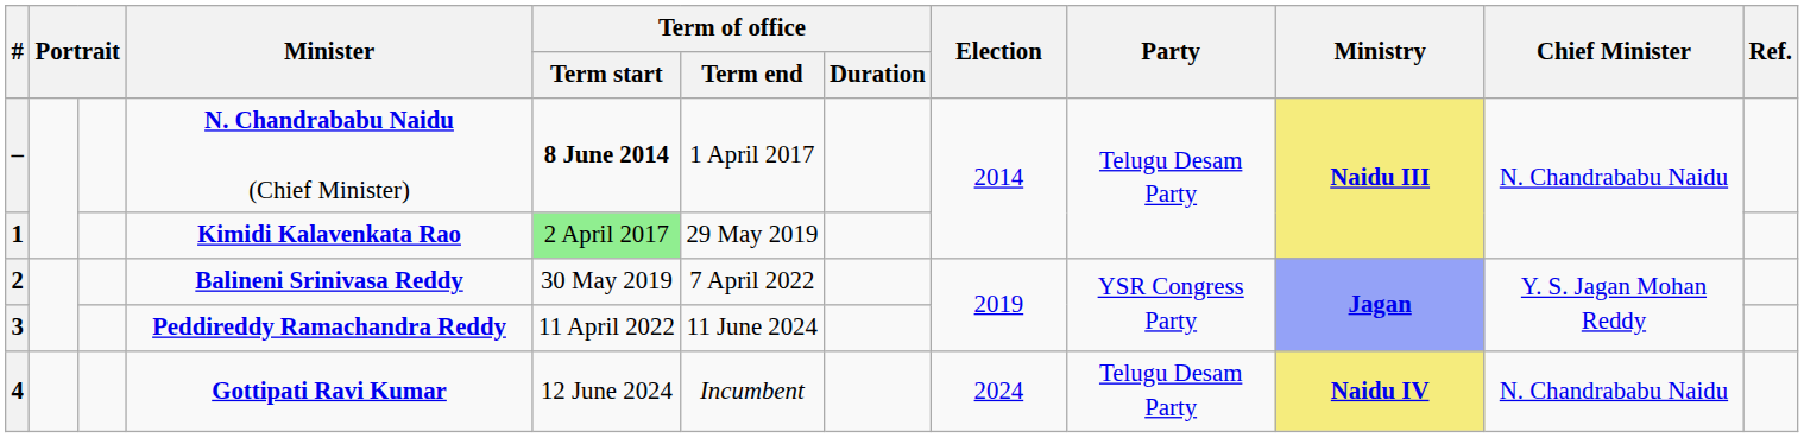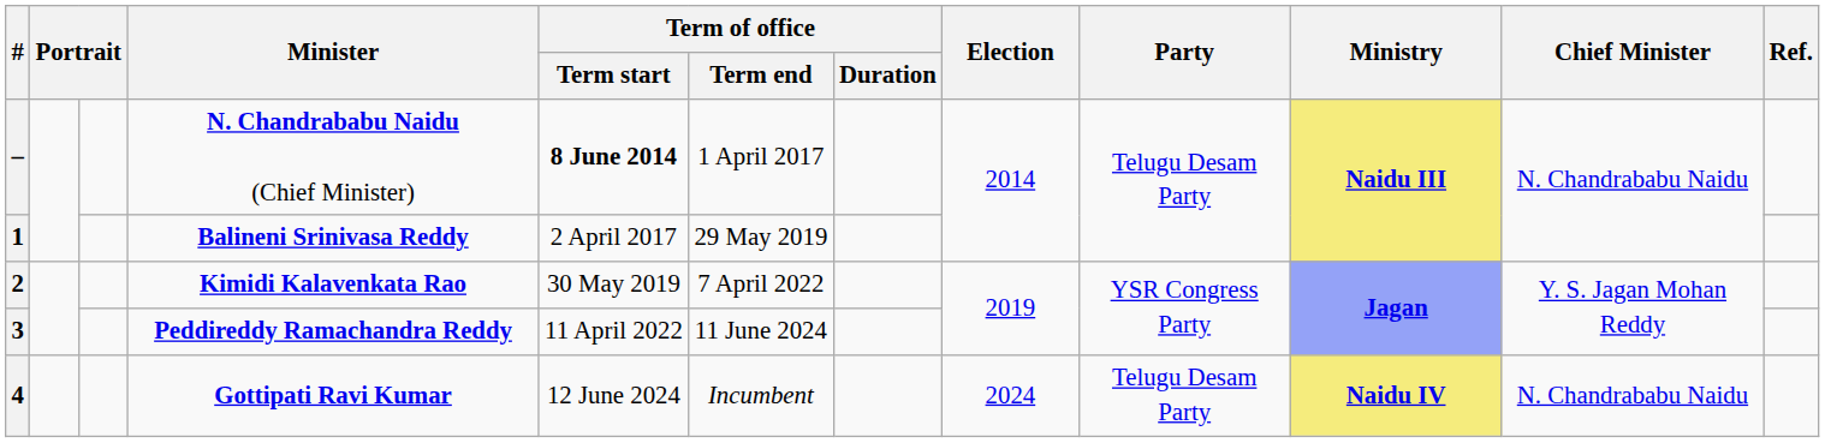1 | Minister: Kimidi Kalavenkata Rao -> Balineni Srinivasa Reddy
1 | Term of office / Term start: lightgreen background -> no background
2 | Minister: Balineni Srinivasa Reddy -> Kimidi Kalavenkata Rao
